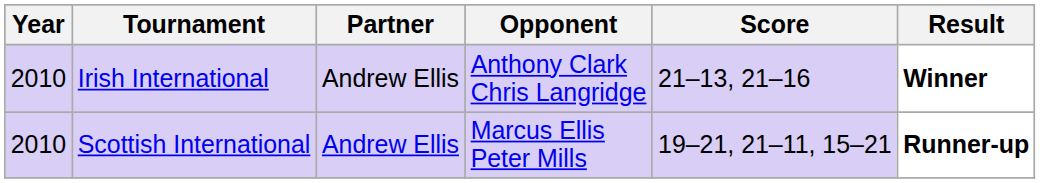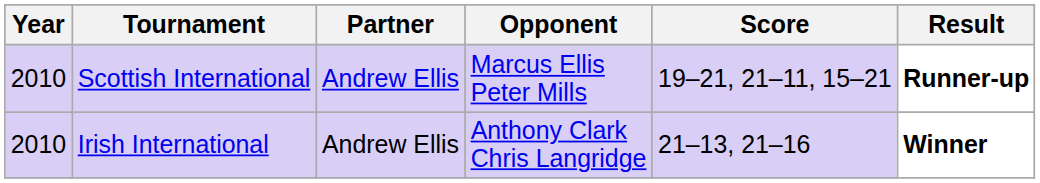rows swapped: Scottish International <-> Irish International
